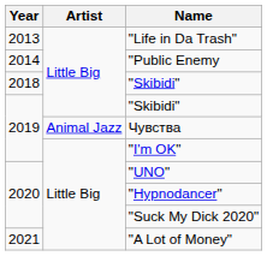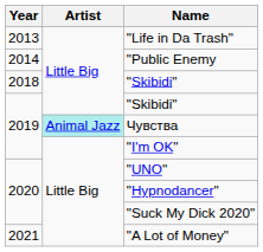Чувства | Artist: no background -> paleturquoise background
